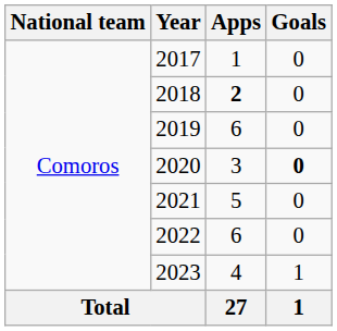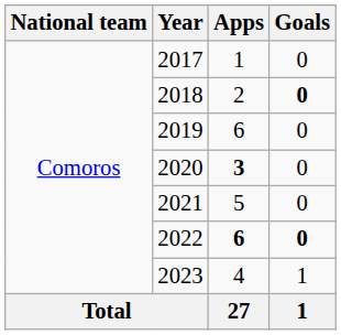2018 | Apps: bold -> normal
2018 | Goals: normal -> bold
2020 | Apps: normal -> bold
2020 | Goals: bold -> normal
2022 | Apps: normal -> bold
2022 | Goals: normal -> bold
